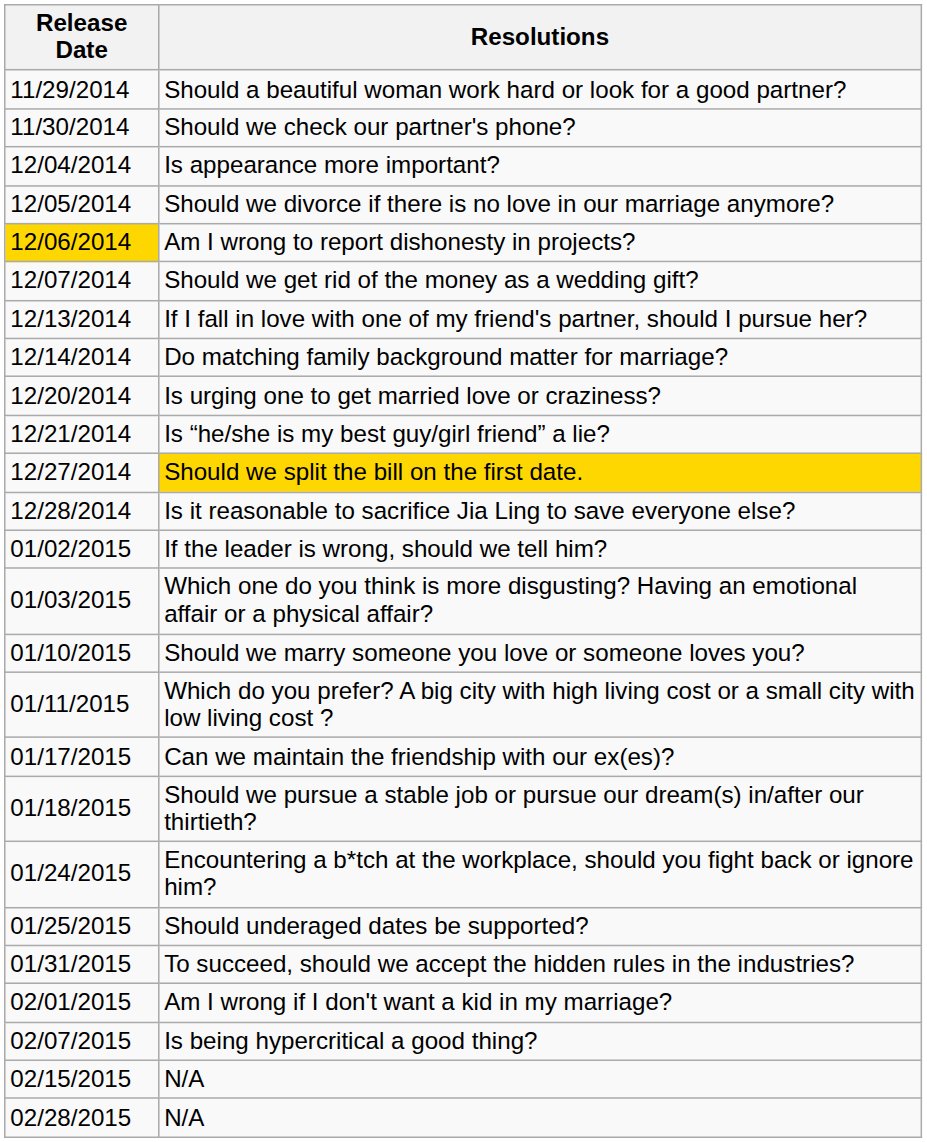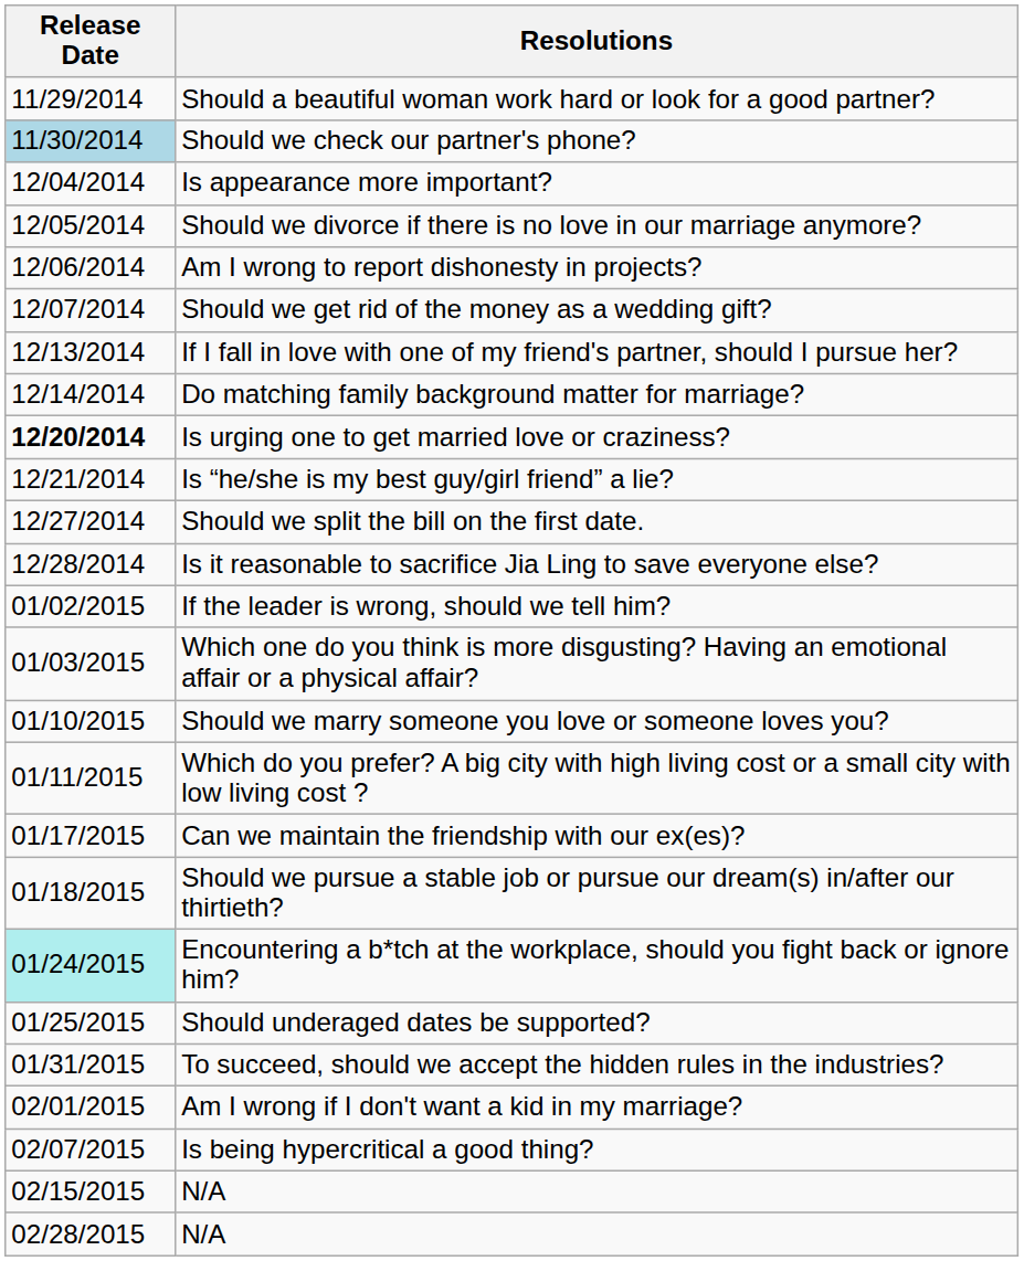row 3 | Release Date: no background -> lightblue background
row 6 | Release Date: gold background -> no background
row 10 | Release Date: normal -> bold
row 12 | Resolutions: gold background -> no background
row 20 | Release Date: no background -> paleturquoise background
